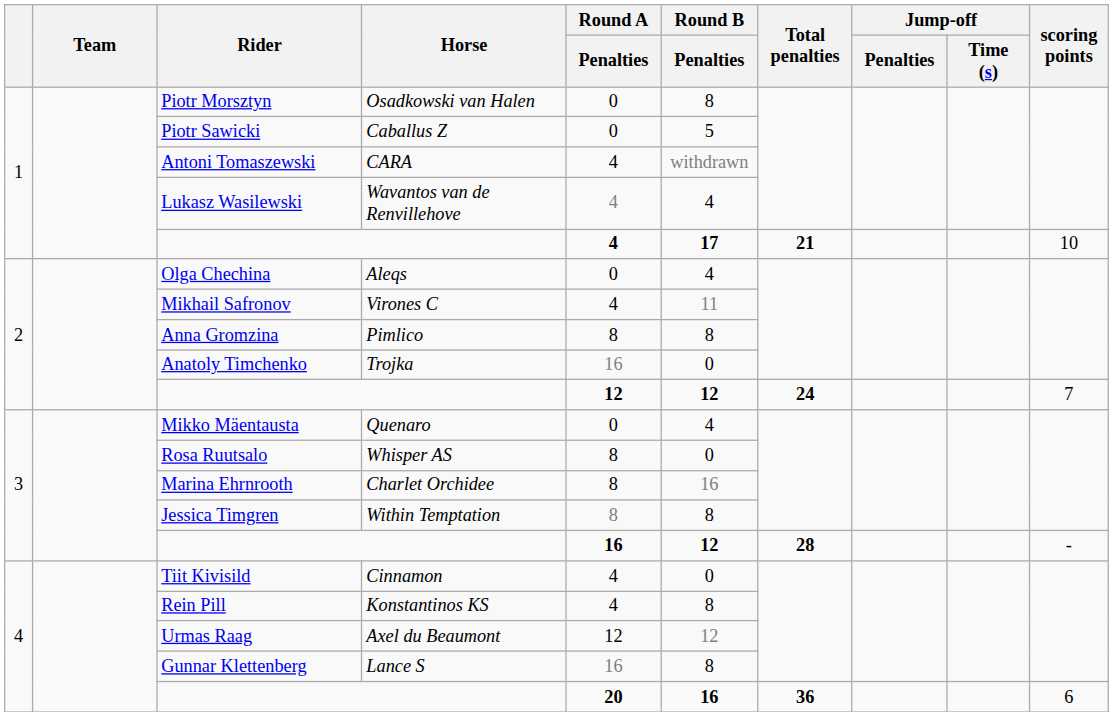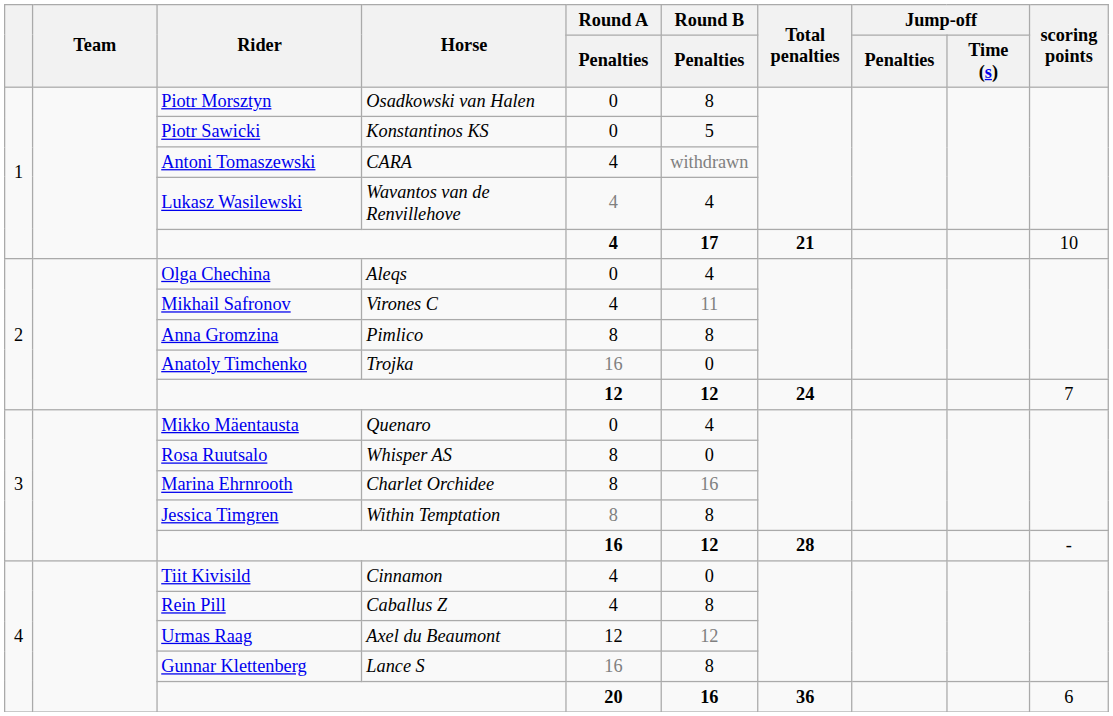Piotr Sawicki | Horse: Caballus Z -> Konstantinos KS
Rein Pill | Horse: Konstantinos KS -> Caballus Z
